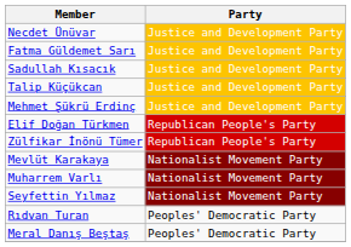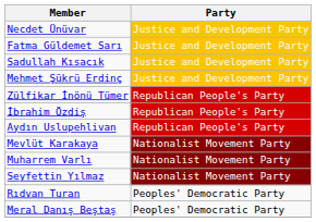- row: Talip Küçükcan | Justice and Development Party
- row: Elif Doğan Türkmen | Republican People's Party
+ row: İbrahim Özdiş | Republican People's Party
+ row: Aydın Uslupehlivan | Republican People's Party
